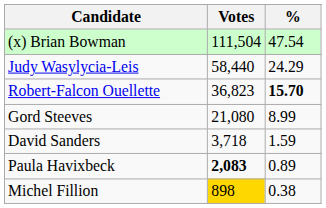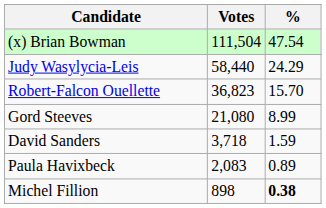Robert-Falcon Ouellette | %: bold -> normal
Paula Havixbeck | Votes: bold -> normal
Michel Fillion | Votes: gold background -> no background
Michel Fillion | %: normal -> bold
